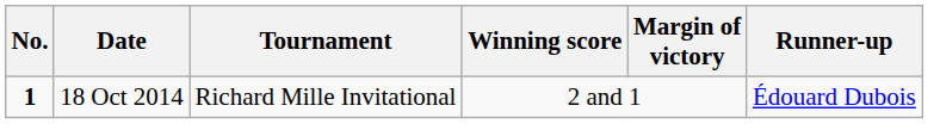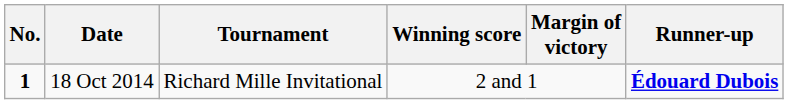18 Oct 2014 | Runner-up: normal -> bold
